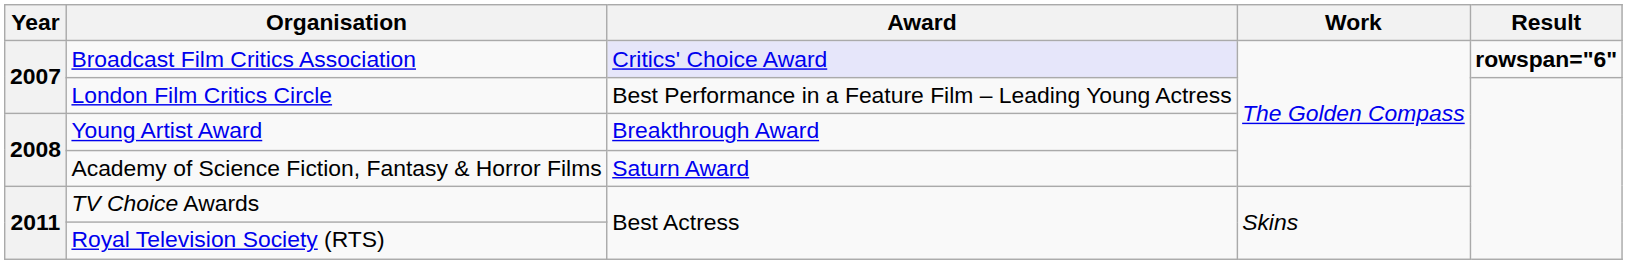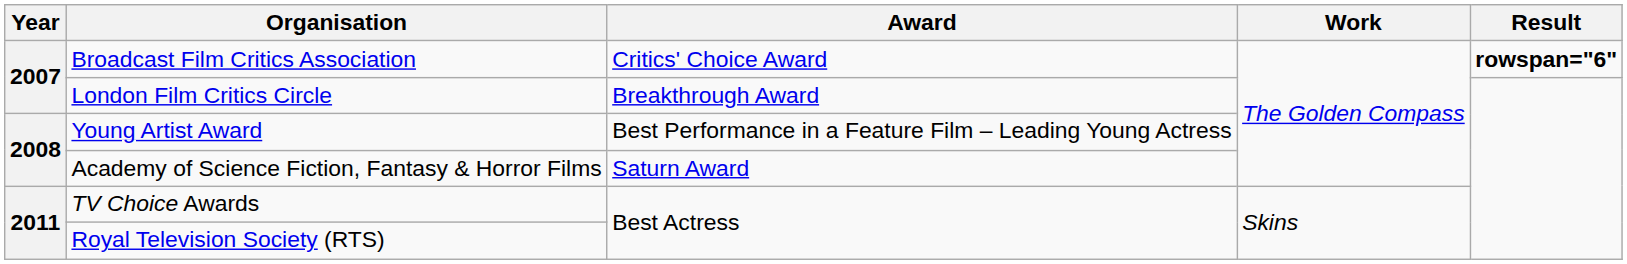Broadcast Film Critics Association | Award: lavender background -> no background
London Film Critics Circle | Award: Best Performance in a Feature Film – Leading Young Actress -> Breakthrough Award
Young Artist Award | Award: Breakthrough Award -> Best Performance in a Feature Film – Leading Young Actress
